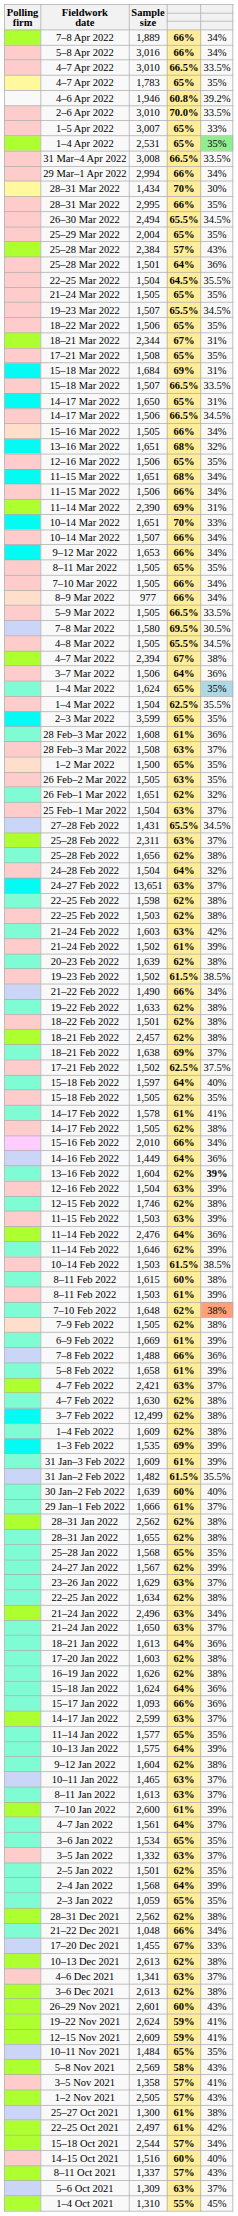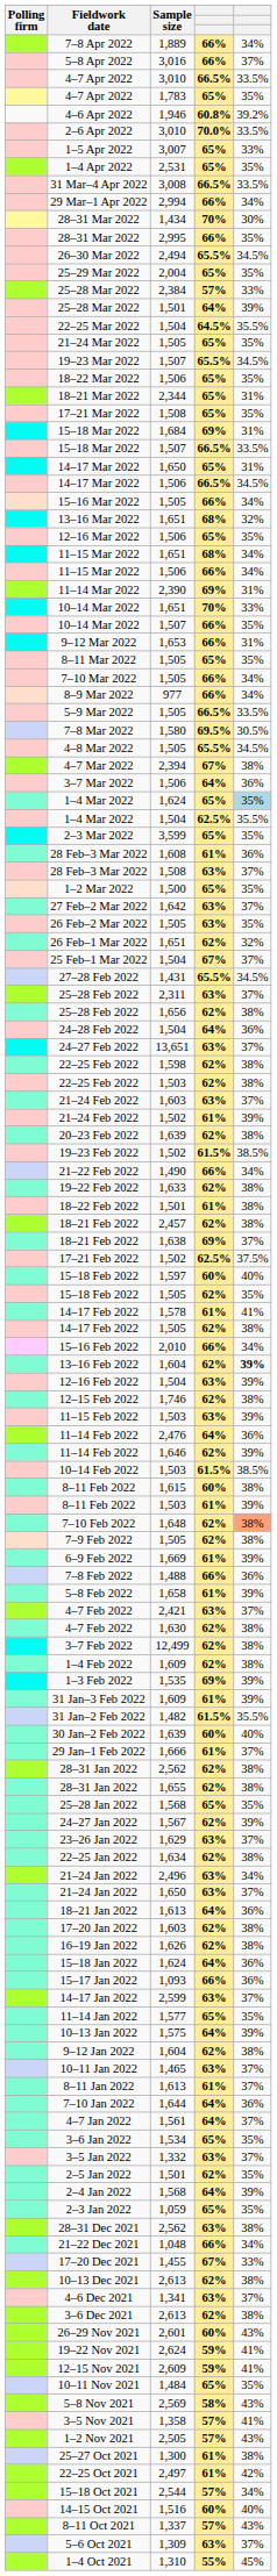5–8 Apr 2022 | column 5: 34% -> 37%
1–4 Apr 2022 | column 5: lightgreen background -> no background
25–28 Mar 2022 / 2,384 | column 5: 43% -> 33%
25–28 Mar 2022 / 1,501 | column 5: 36% -> 39%
18–21 Mar 2022 | column 4: 67% -> 65%
10–14 Mar 2022 / 1,507 | column 5: 34% -> 35%
9–12 Mar 2022 | column 5: 34% -> 31%
+ row: 27 Feb–2 Mar 2022 | 1,642 | 63% | 37%
25 Feb–1 Mar 2022 | column 4: 63% -> 67%
24–28 Feb 2022 | column 5: 32% -> 36%
21–24 Feb 2022 / 1,603 | column 5: 42% -> 37%
18–22 Feb 2022 | column 4: 62% -> 61%
15–18 Feb 2022 / 1,597 | column 4: 64% -> 60%
- row: 14–16 Feb 2022 | 1,449 | 64% | 36%
8–11 Jan 2022 | column 4: 63% -> 61%
- row: 7–10 Jan 2022 | 2,600 | 61% | 39%
+ row: 7–10 Jan 2022 | 1,644 | 64% | 36%
28–31 Dec 2021 | column 4: 62% -> 63%
